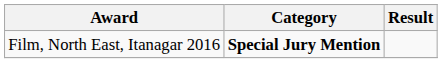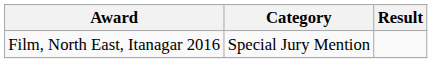Film, North East, Itanagar 2016 | Category: bold -> normal
